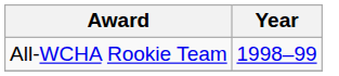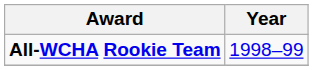row 2 | Award: normal -> bold
